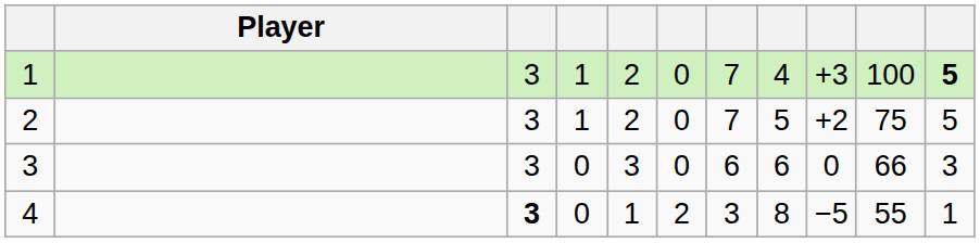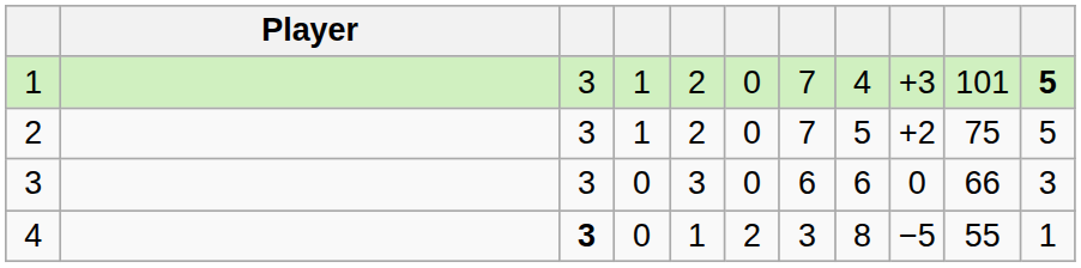row 2 | column 10: 100 -> 101
